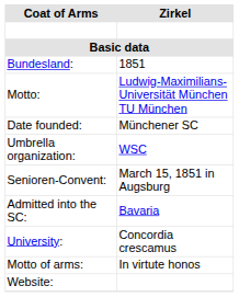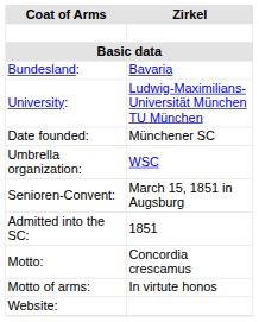row 3 | Zirkel: 1851 -> Bavaria
row 4 | Coat of Arms: Motto: -> University:
row 8 | Zirkel: Bavaria -> 1851
row 9 | Coat of Arms: University: -> Motto:
